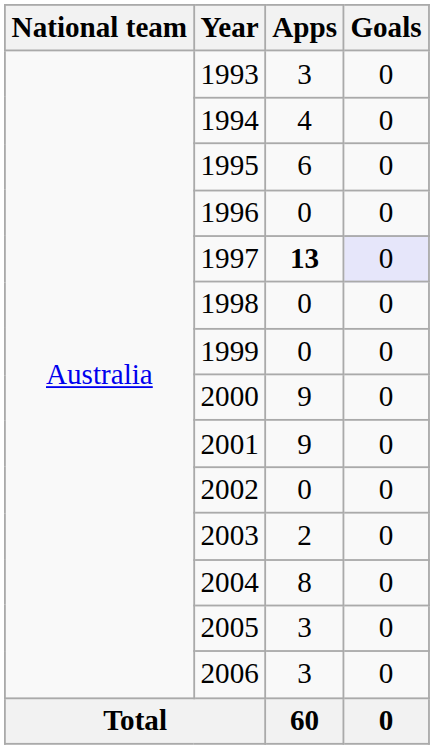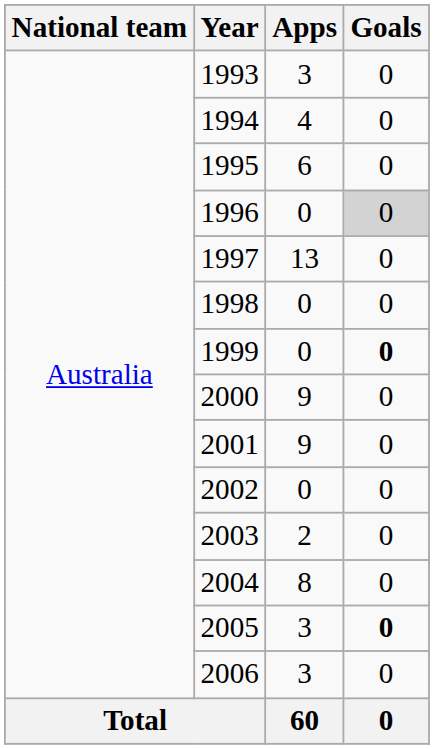1996 | Goals: no background -> lightgrey background
1997 | Apps: bold -> normal
1997 | Goals: lavender background -> no background
1999 | Goals: normal -> bold
2005 | Goals: normal -> bold
